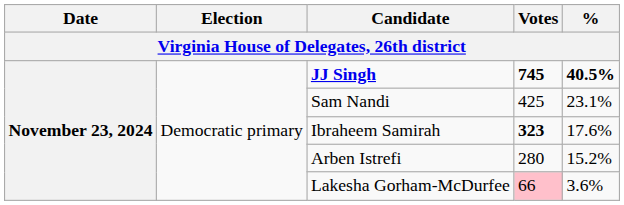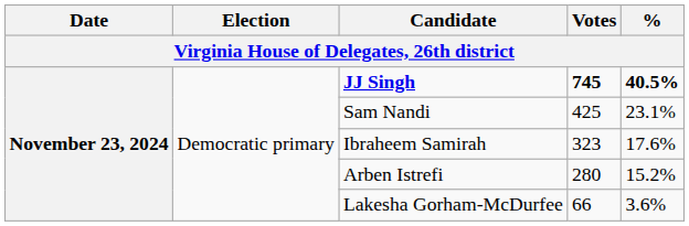Ibraheem Samirah | Votes: bold -> normal
Lakesha Gorham-McDurfee | Votes: pink background -> no background
